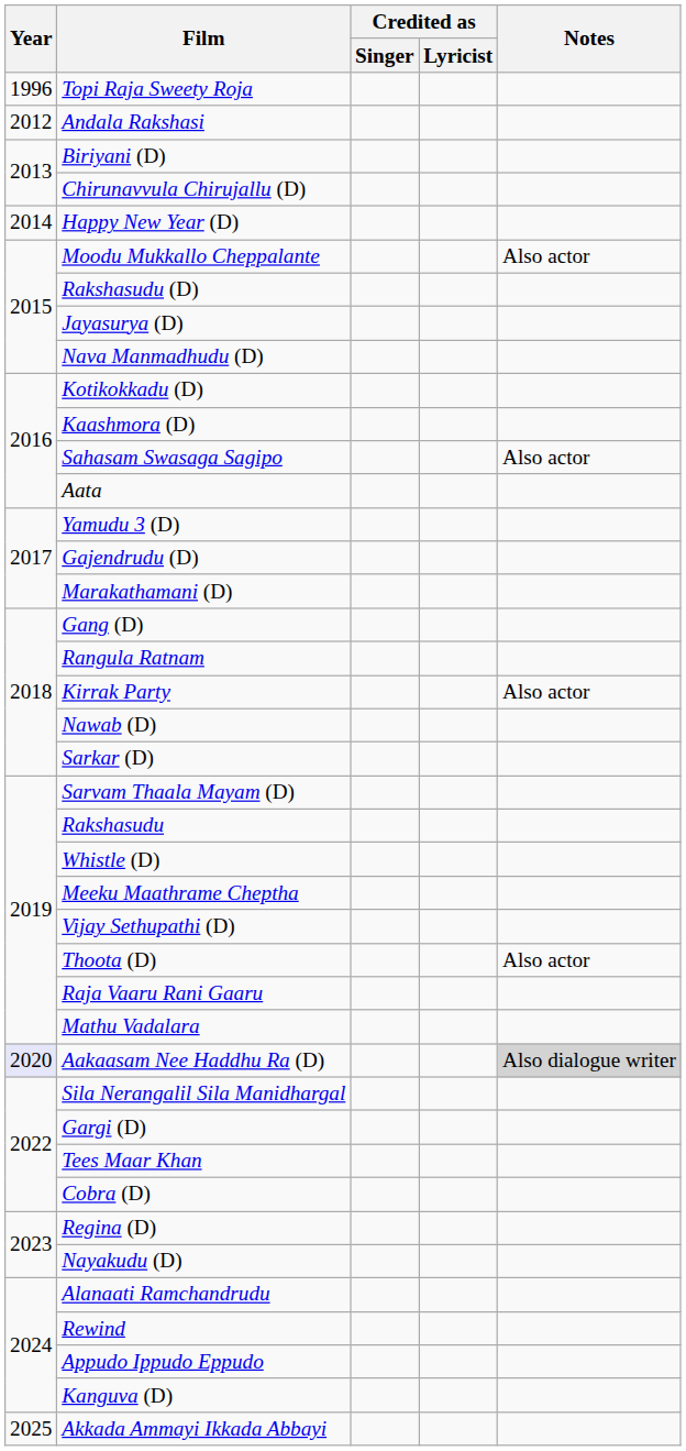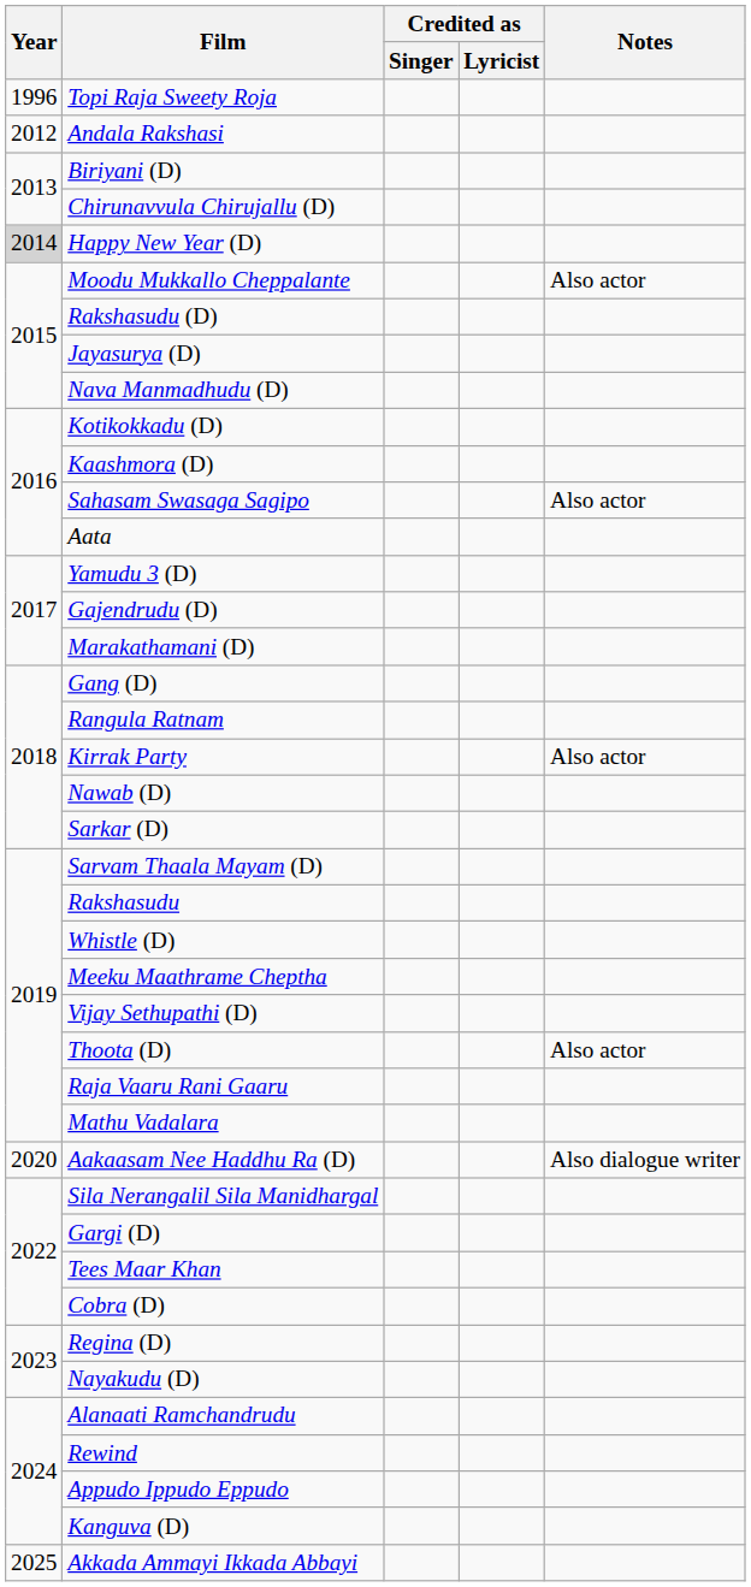Happy New Year (D) | Year: no background -> lightgrey background
Aakaasam Nee Haddhu Ra (D) | Year: lavender background -> no background
Aakaasam Nee Haddhu Ra (D) | Notes: lightgrey background -> no background
